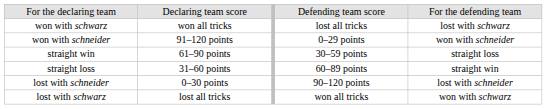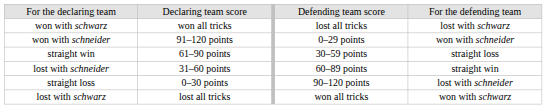row 5 | column 1: straight loss -> lost with schneider
row 6 | column 1: lost with schneider -> straight loss
